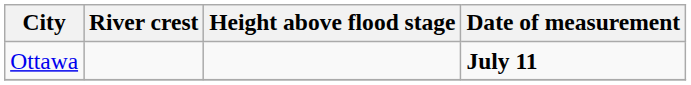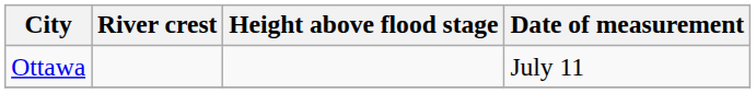Ottawa | Date of measurement: bold -> normal
